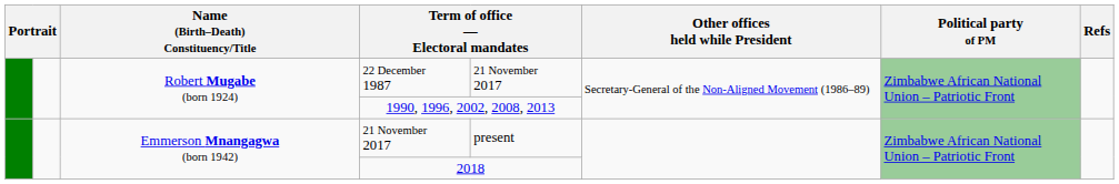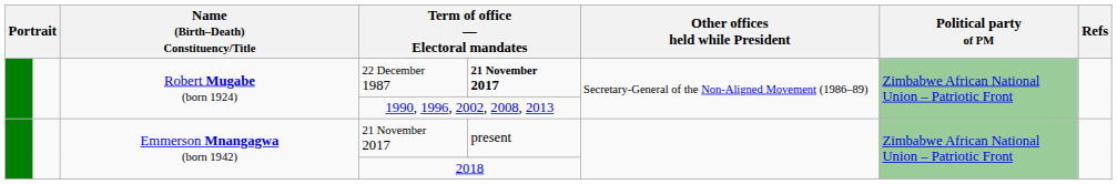22 December 1987 | column 5: normal -> bold
